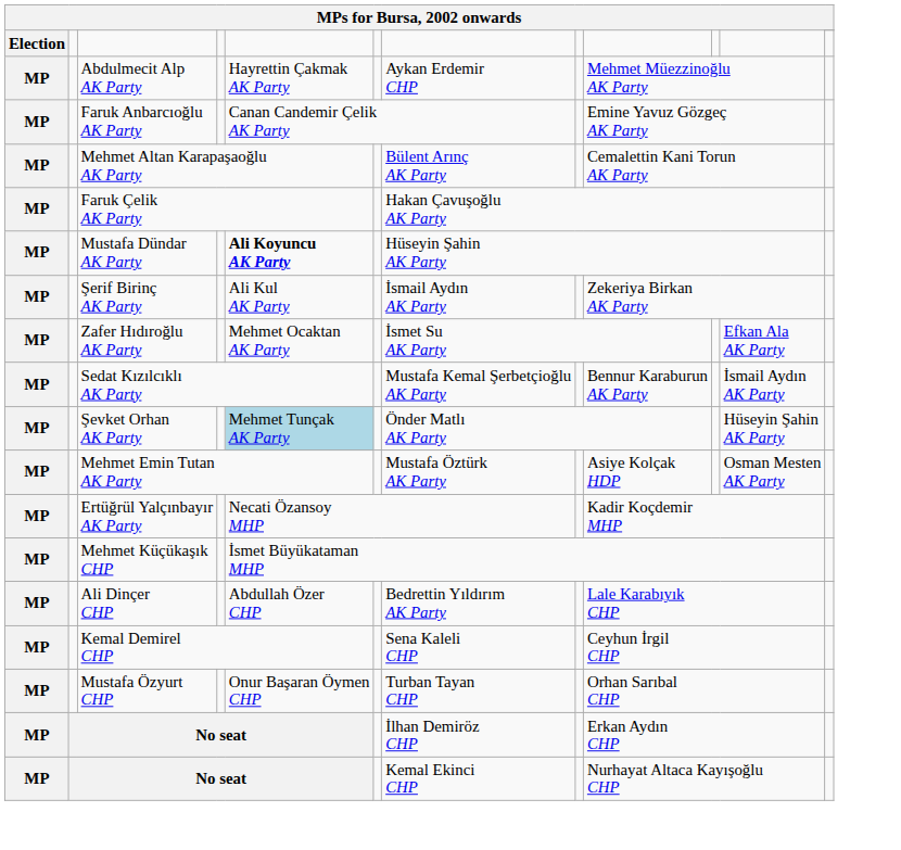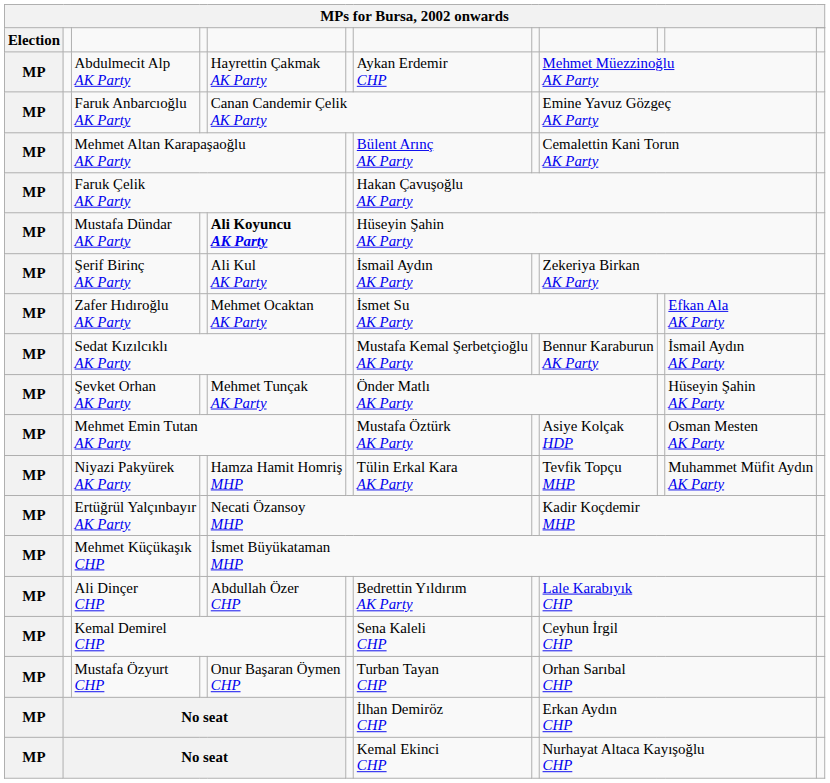Şevket Orhan AK Party | column 5: lightblue background -> no background
+ row: MP | Niyazi Pakyürek AK Party | Hamza Hamit Homriş MHP | Tülin Erkal Kara AK Party | Tevfik Topçu MHP | Muhammet Müfit Aydın AK Party
